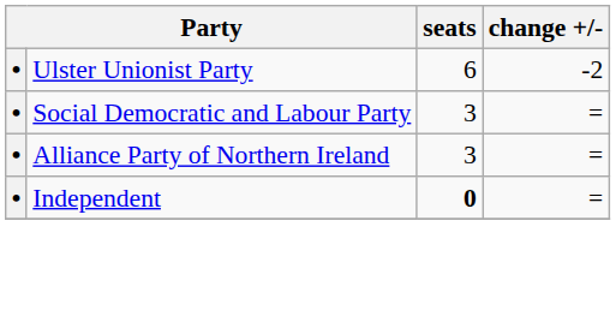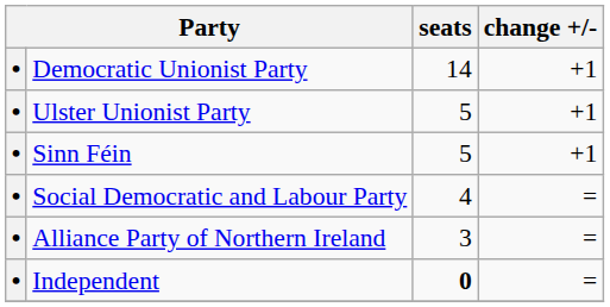+ row: • | Democratic Unionist Party | 14 | +1
Ulster Unionist Party | seats: 6 -> 5
Ulster Unionist Party | change +/-: -2 -> +1
+ row: • | Sinn Féin | 5 | +1
Social Democratic and Labour Party | seats: 3 -> 4
